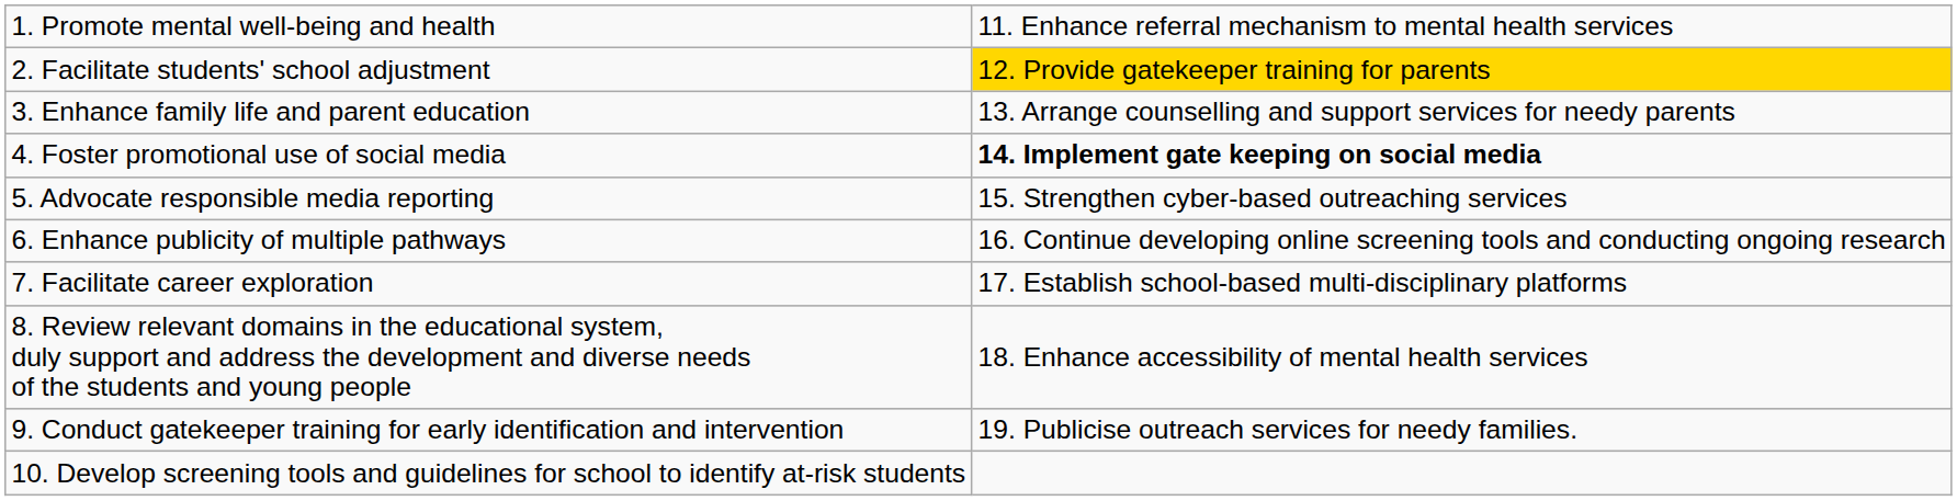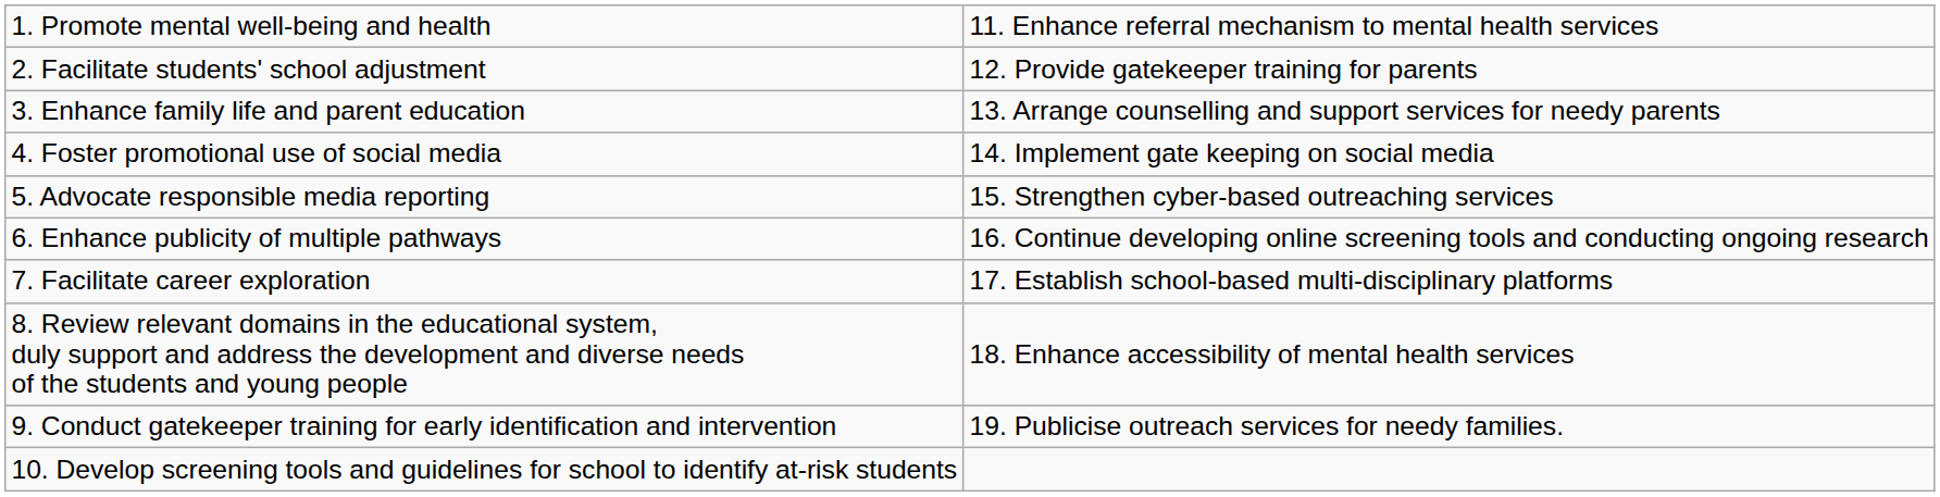2. Facilitate students' school adjustment | column 2: gold background -> no background
4. Foster promotional use of social media | column 2: bold -> normal
